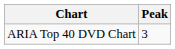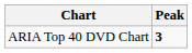ARIA Top 40 DVD Chart | Peak: normal -> bold
